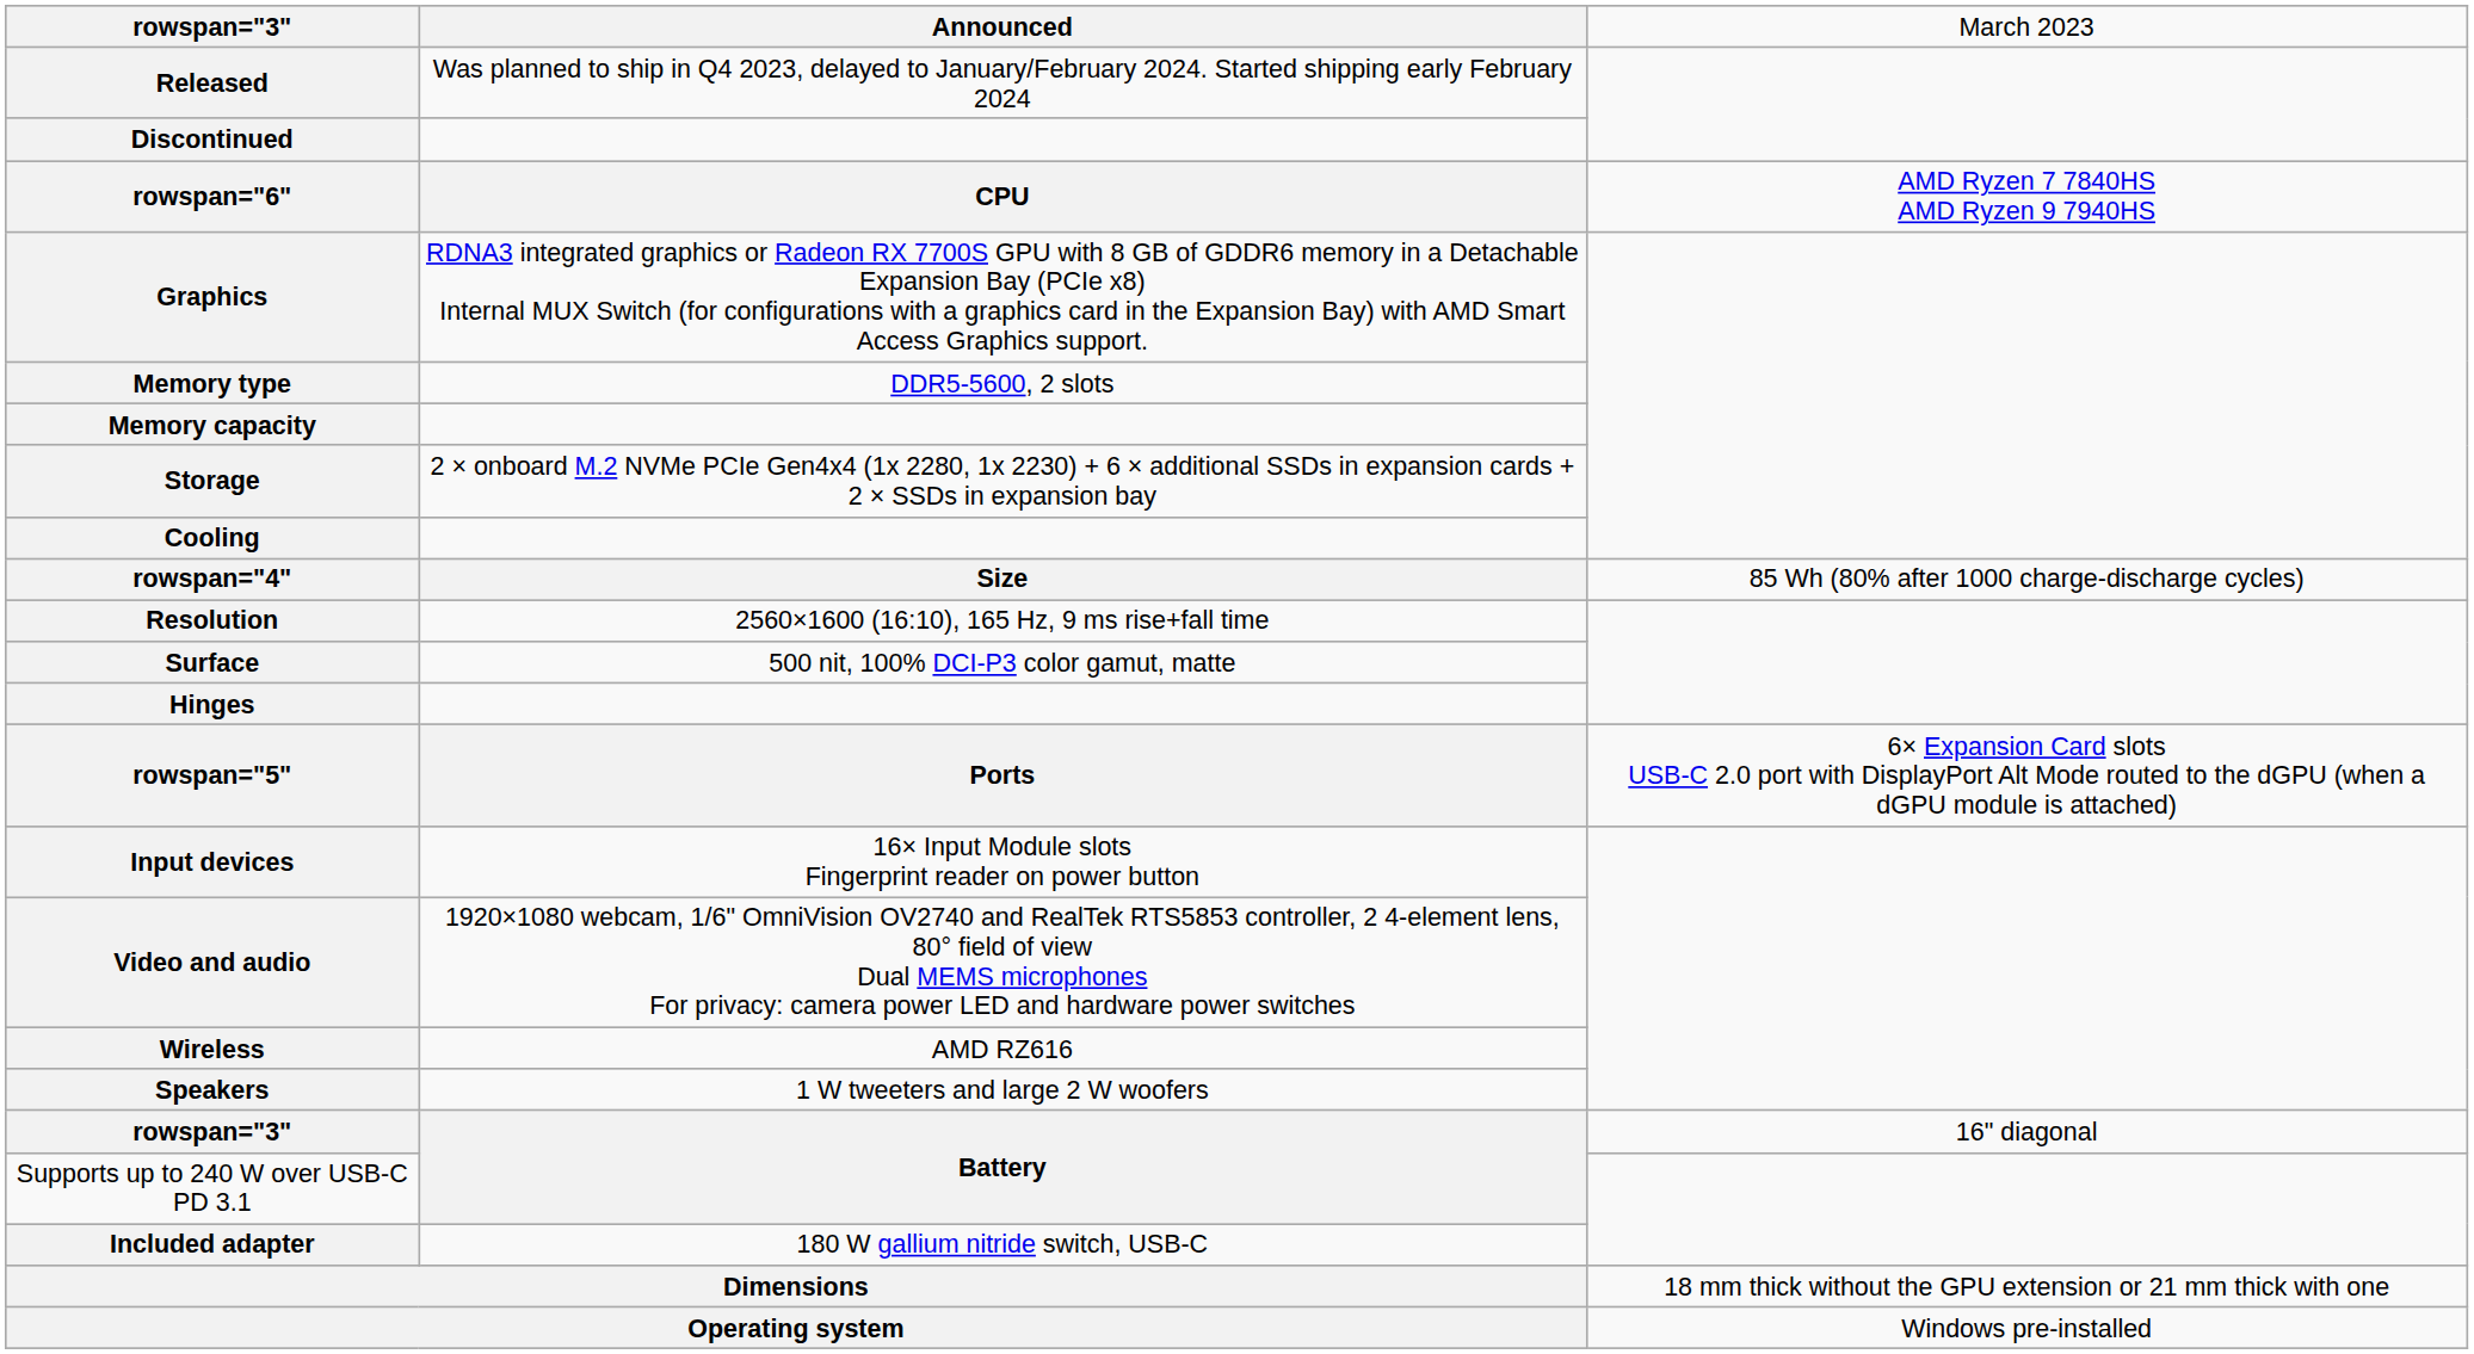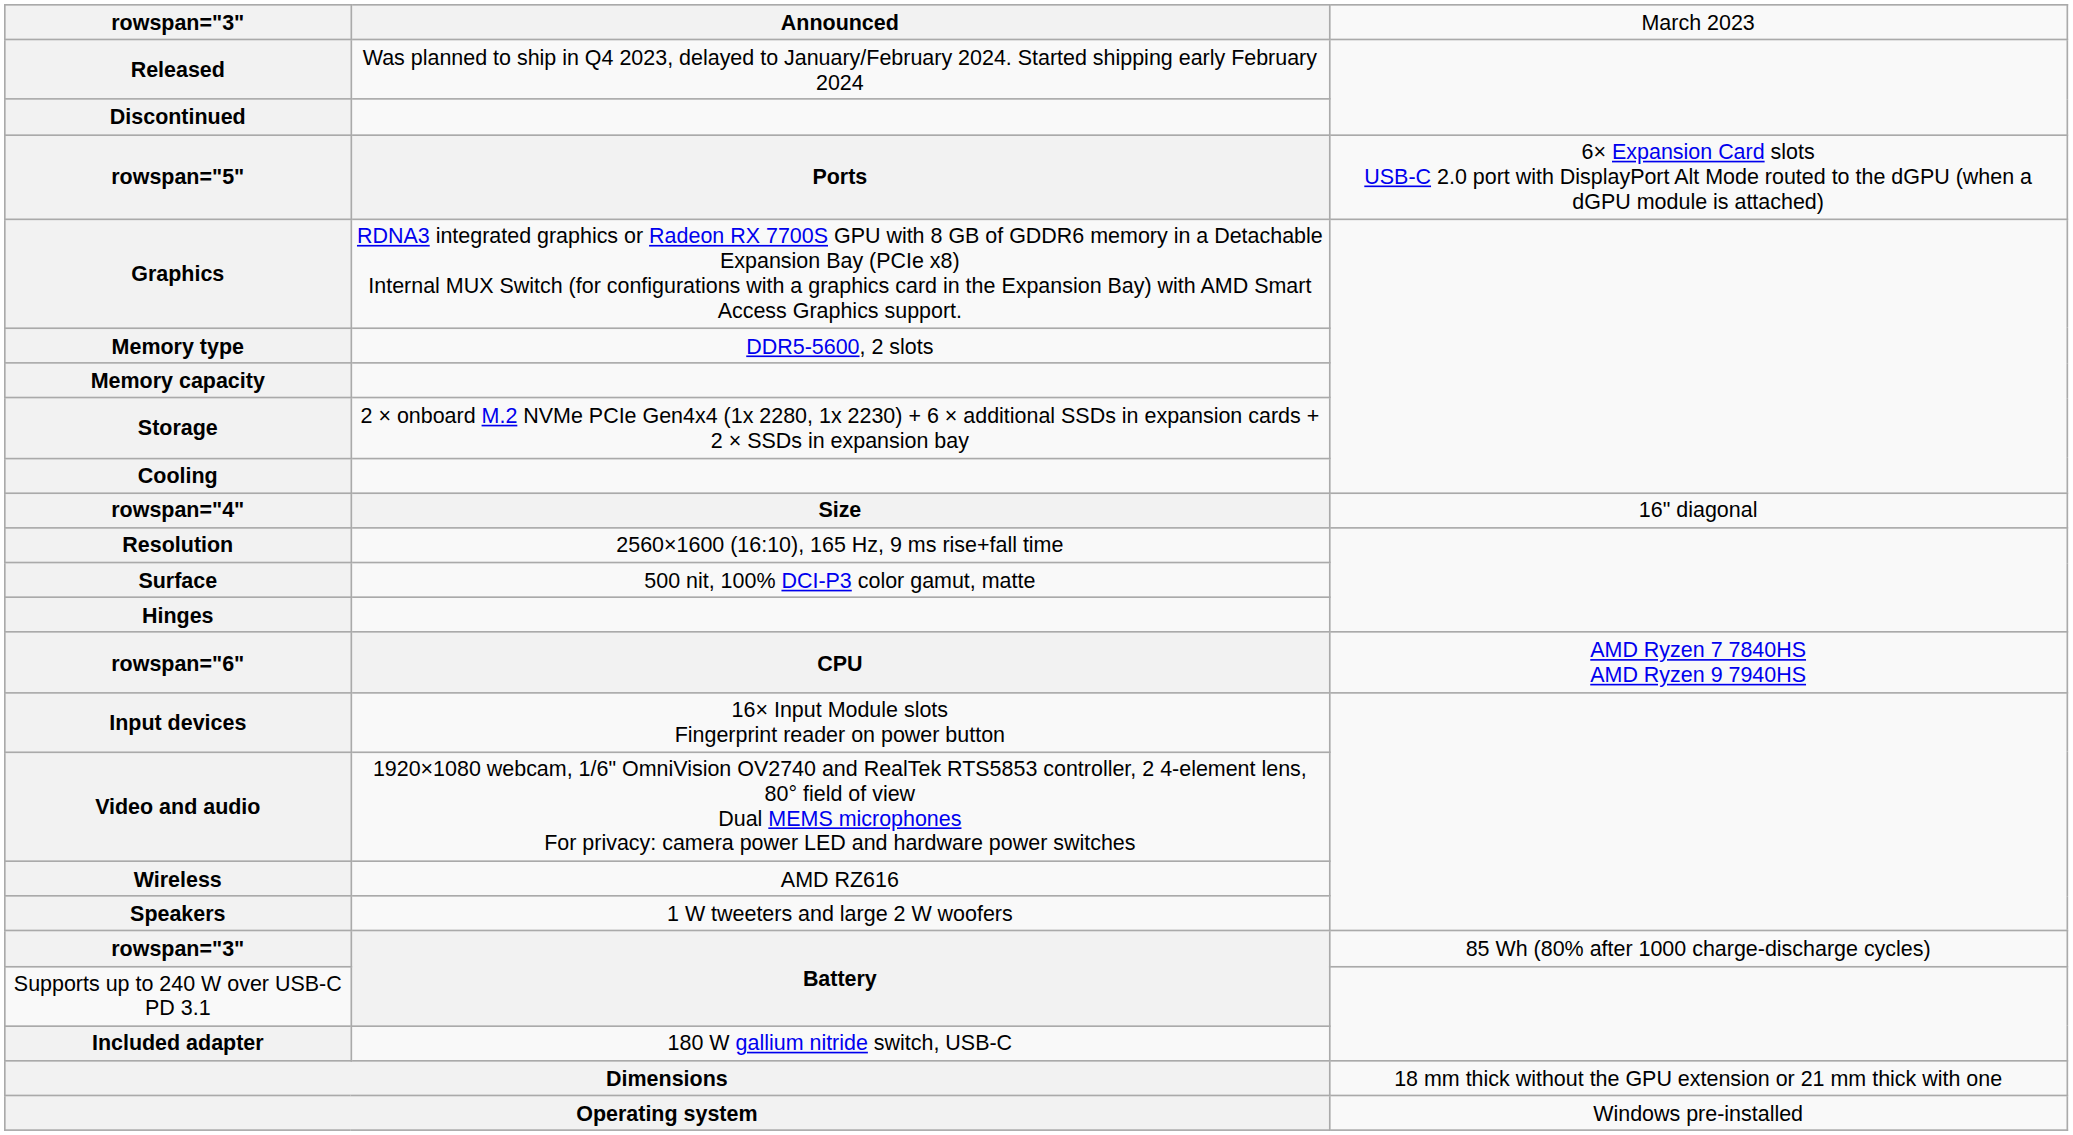rows swapped: rowspan="6" <-> rowspan="5"
rowspan="4" | column 3: 85 Wh (80% after 1000 charge-discharge cycles) -> 16" diagonal
rowspan="3" / Battery | column 3: 16" diagonal -> 85 Wh (80% after 1000 charge-discharge cycles)
